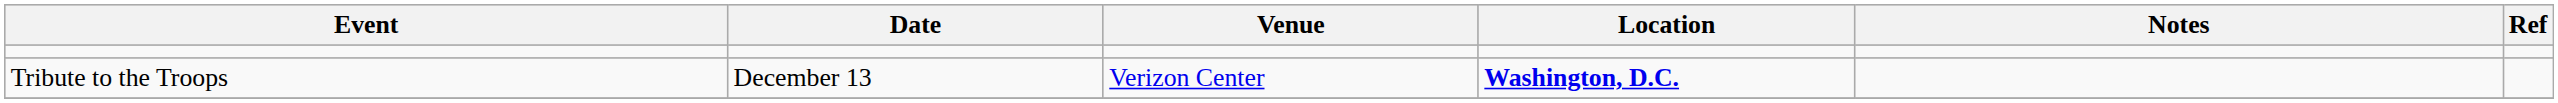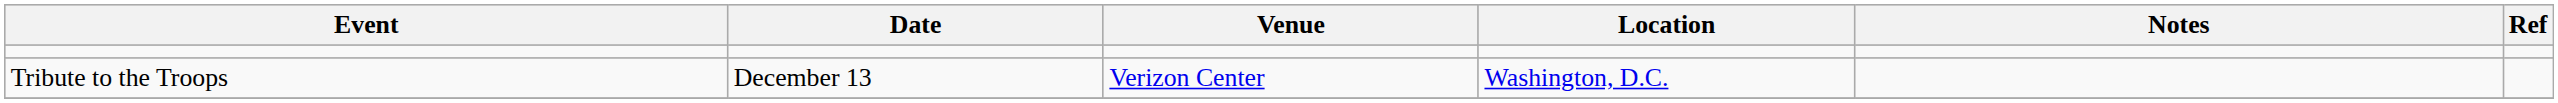Tribute to the Troops | Location: bold -> normal
